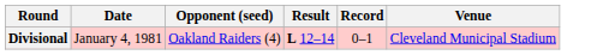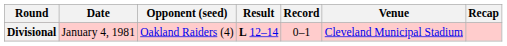+ column: Recap
